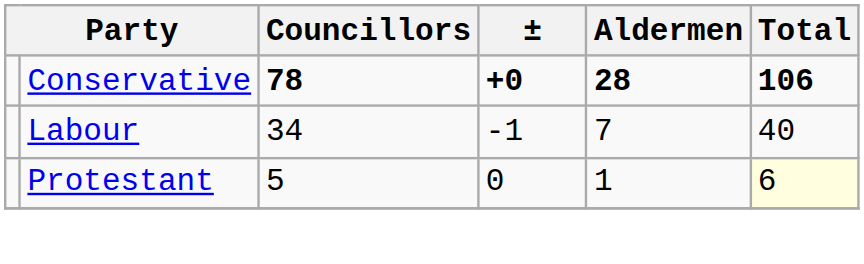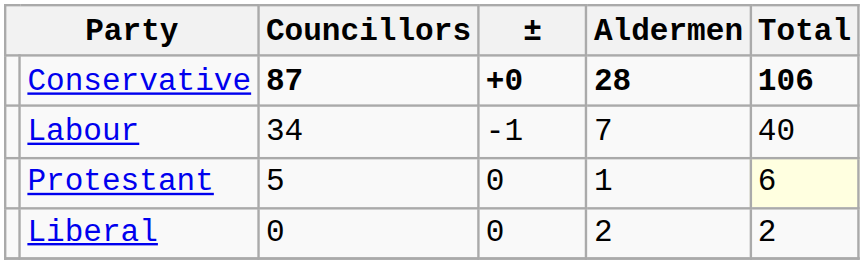Conservative | Councillors: 78 -> 87
+ row: Liberal | 0 | 0 | 2 | 2
